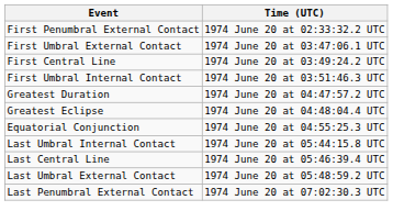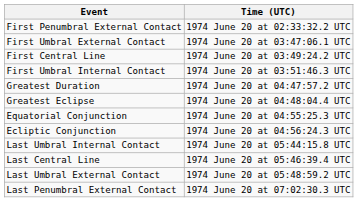+ row: Ecliptic Conjunction | 1974 June 20 at 04:56:24.3 UTC
